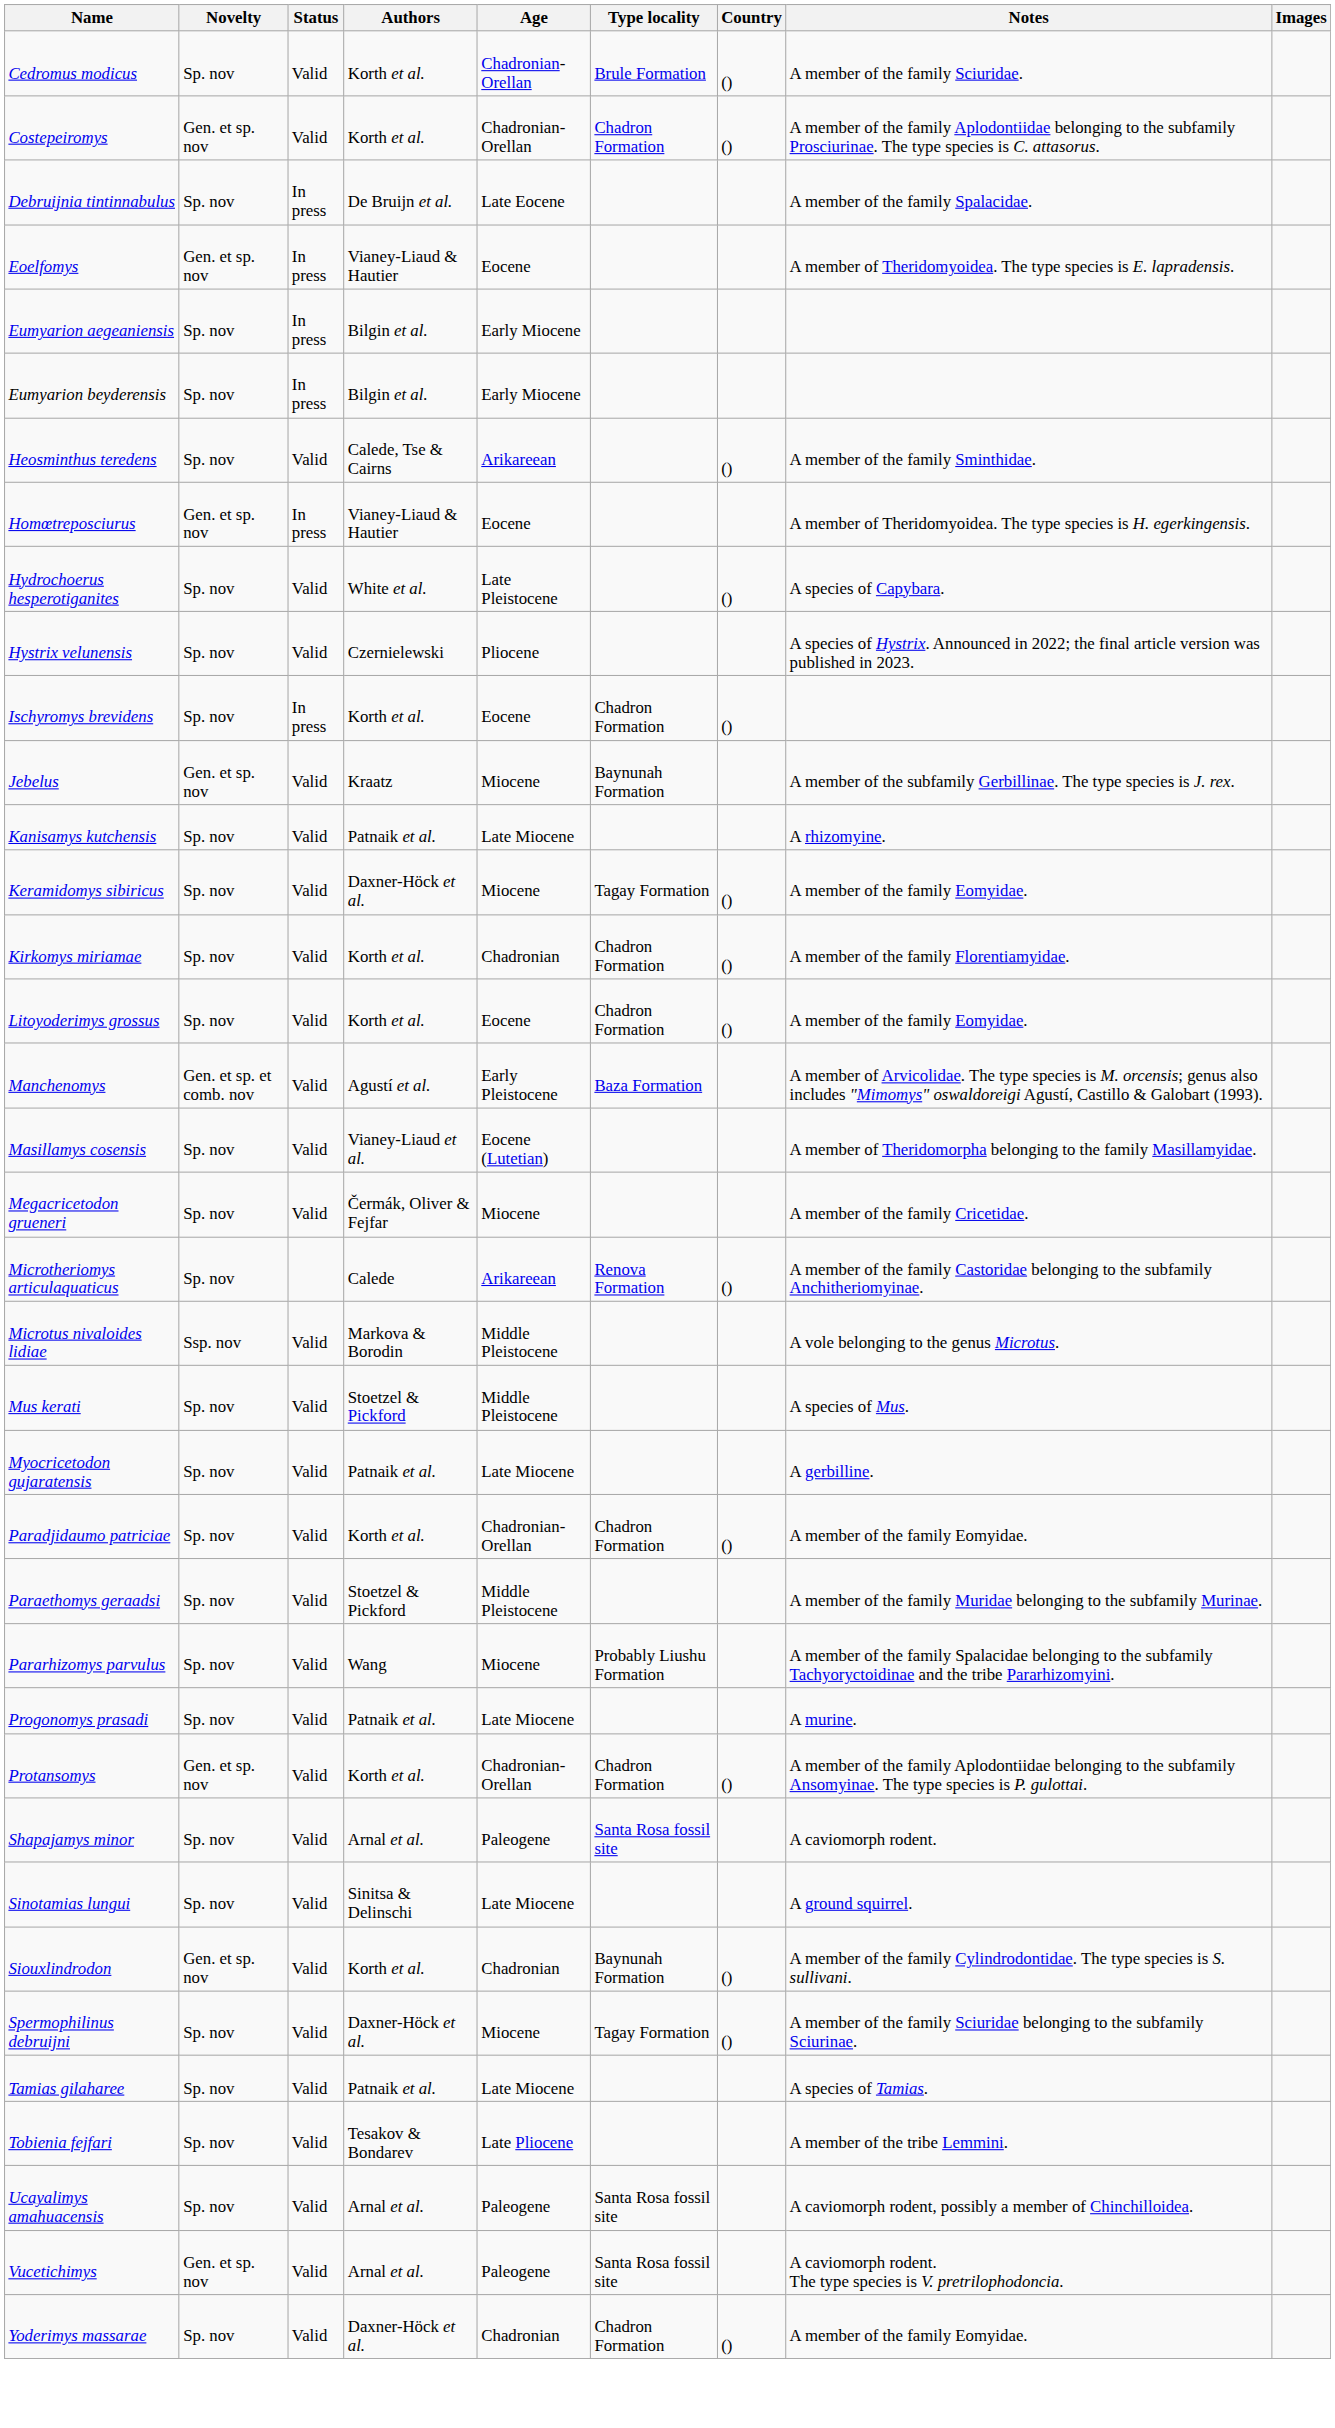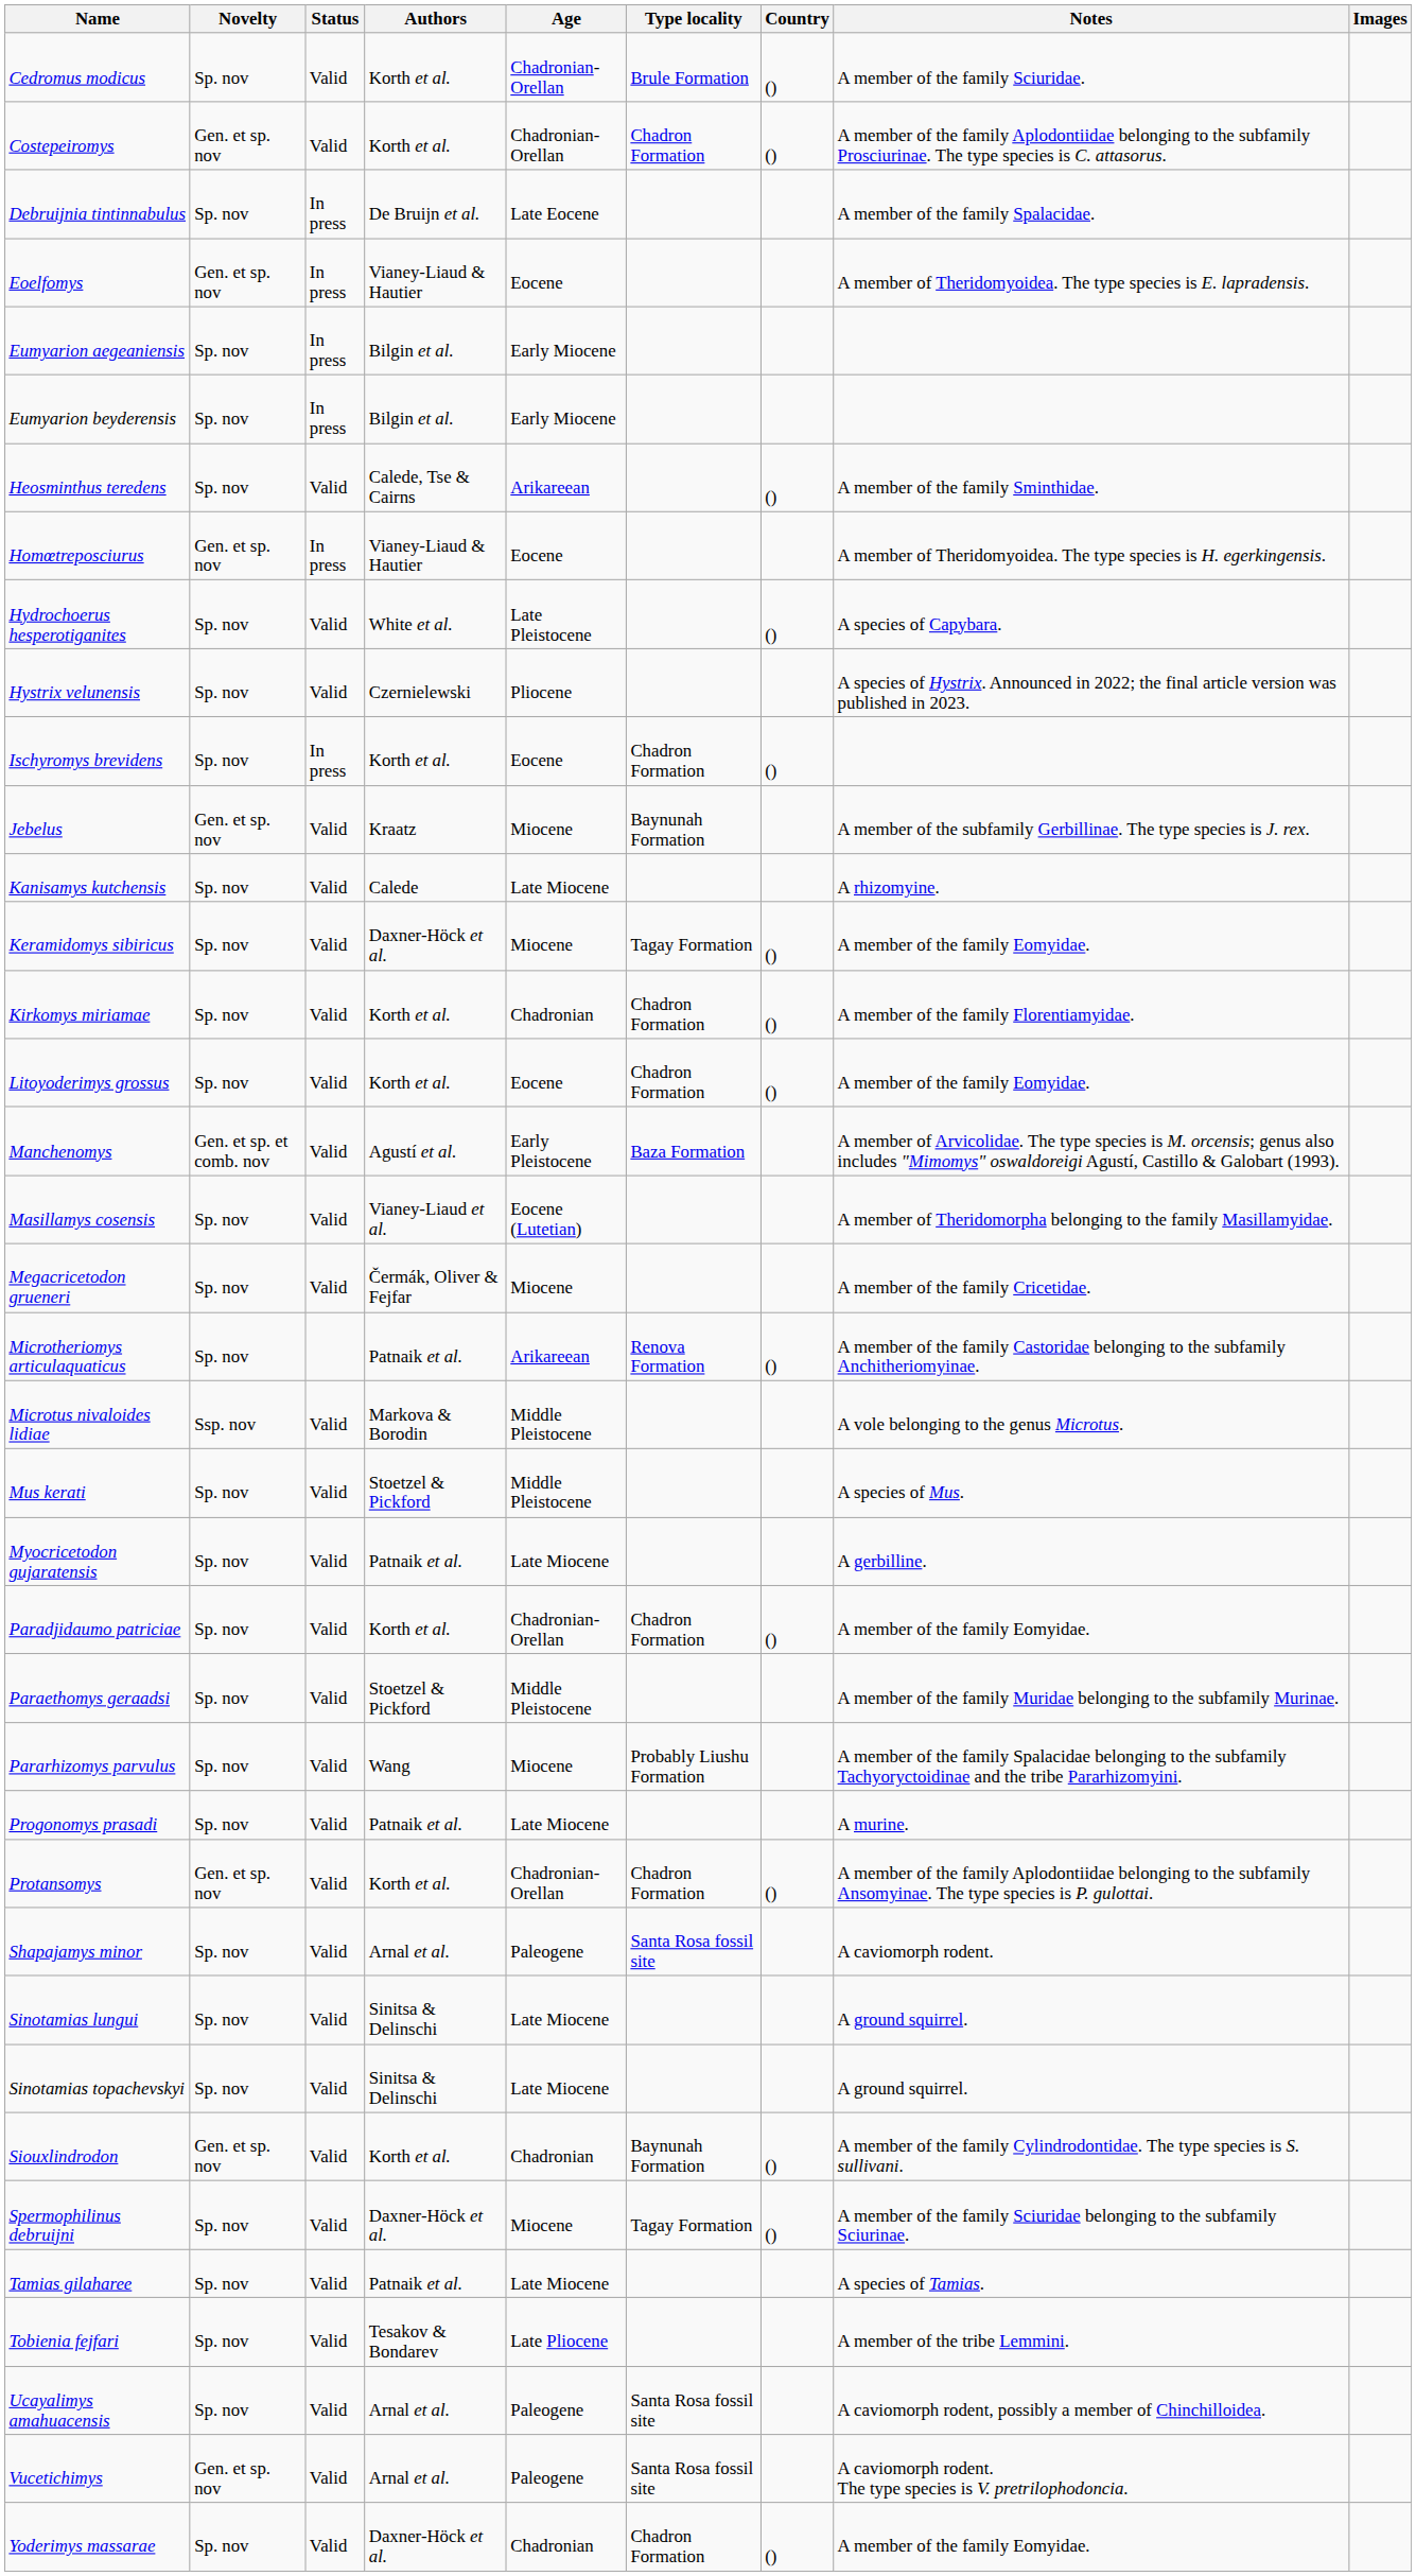Kanisamys kutchensis | Authors: Patnaik et al. -> Calede
Microtheriomys articulaquaticus | Authors: Calede -> Patnaik et al.
+ row: Sinotamias topachevskyi | Sp. nov | Valid | Sinitsa & Delinschi | Late Miocene | A ground squirrel.
